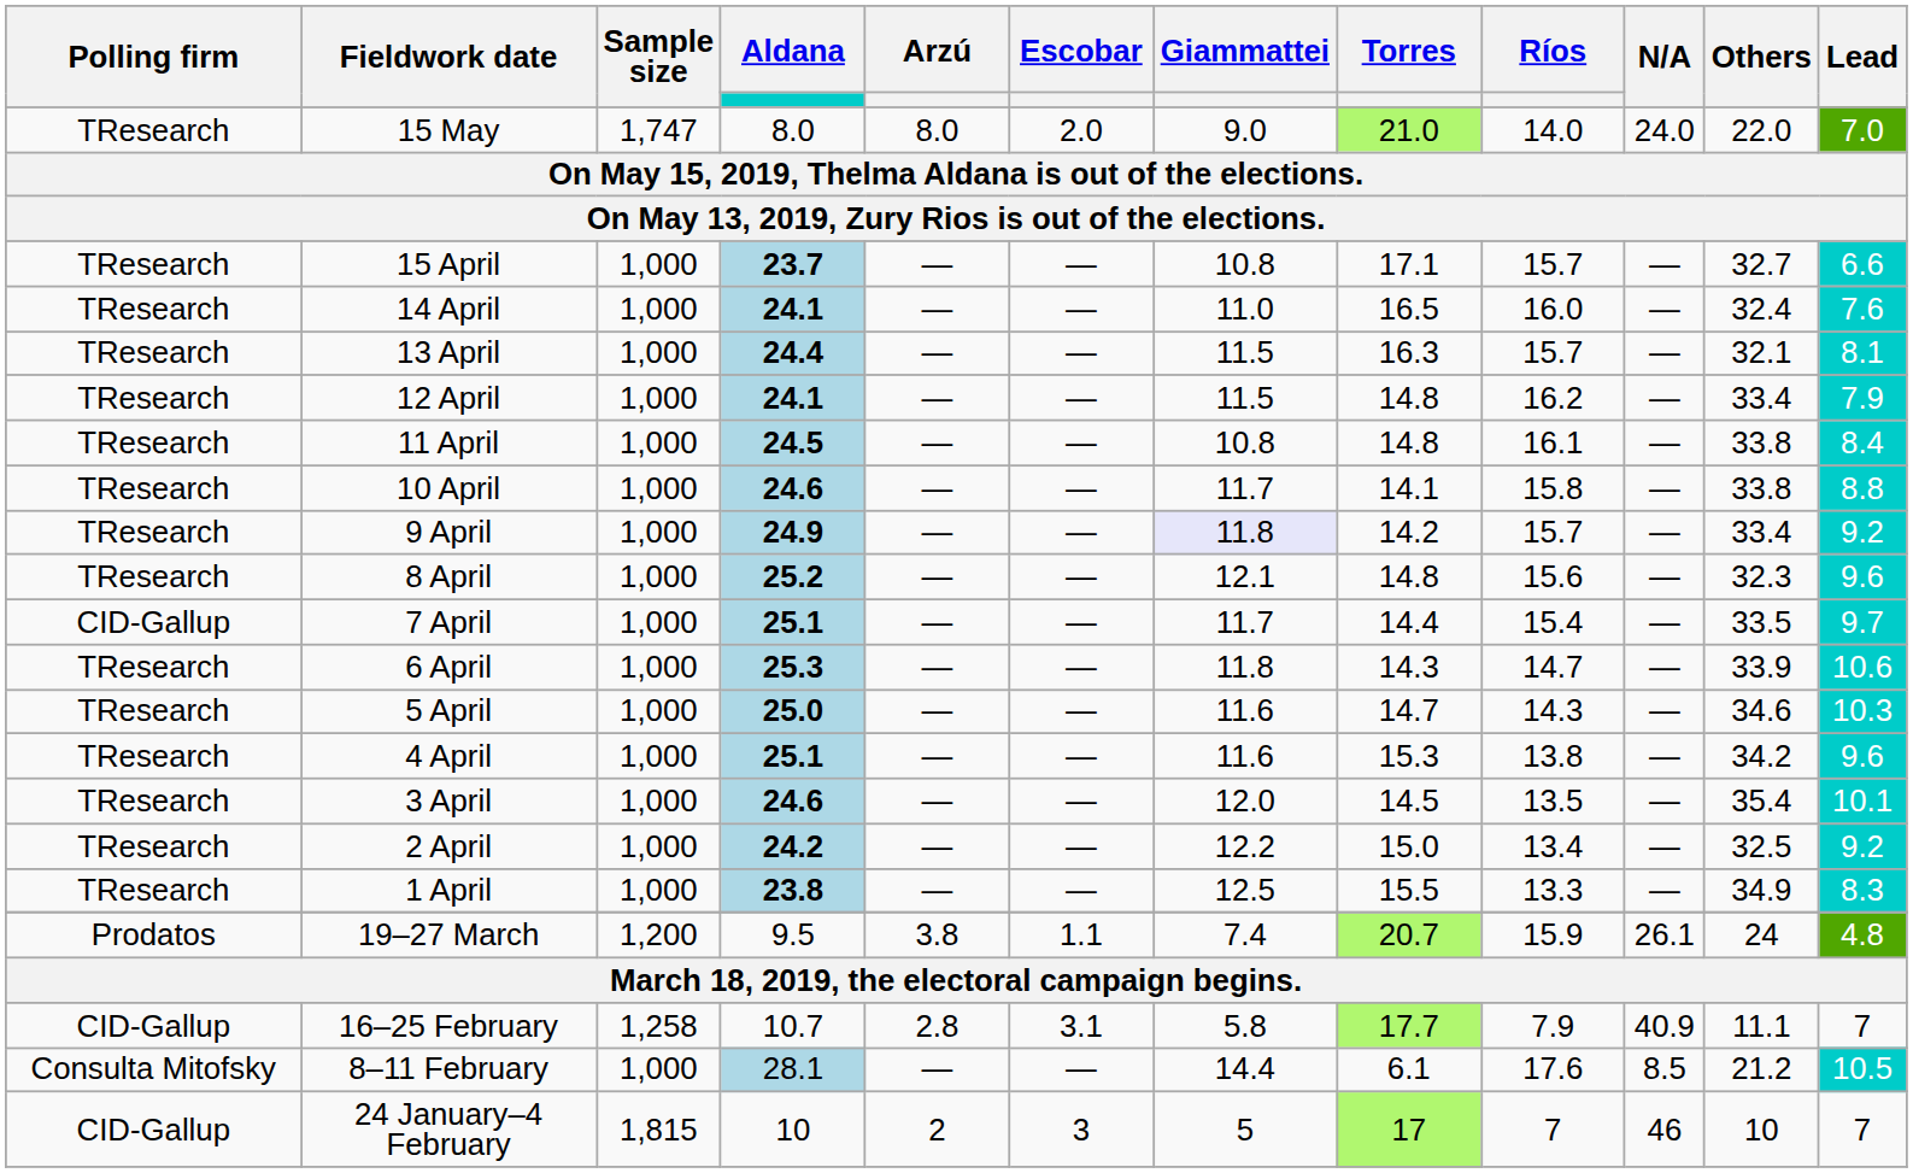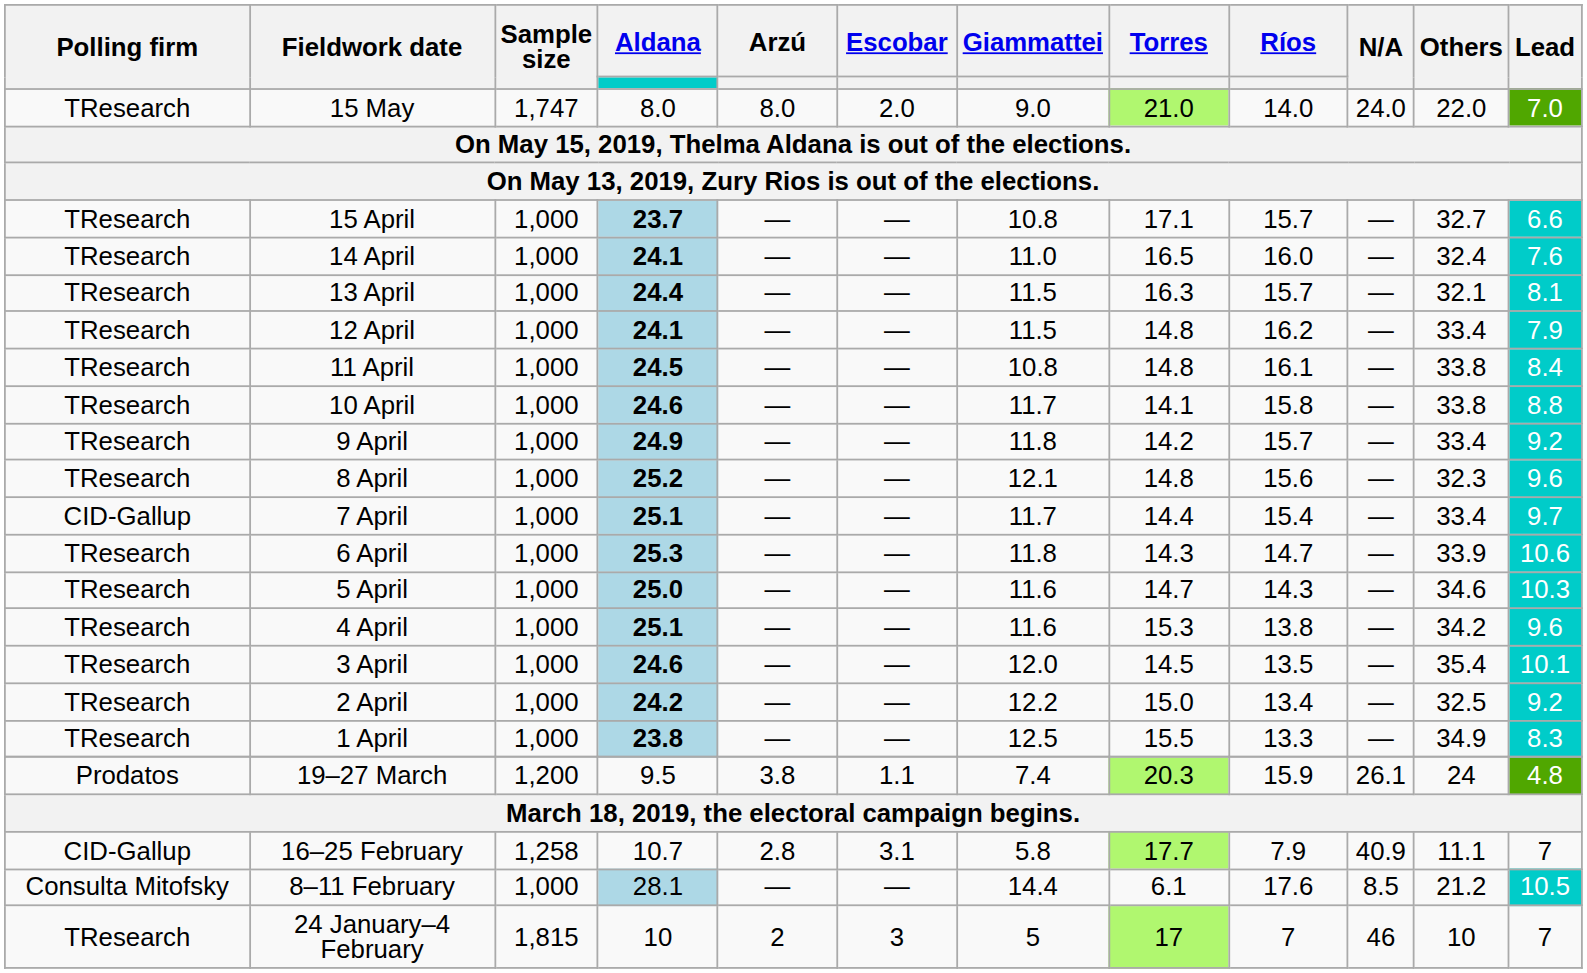9 April | Giammattei: lavender background -> no background
7 April | Others: 33.5 -> 33.4
19–27 March | Torres: 20.7 -> 20.3
24 January–4 February | Polling firm: CID-Gallup -> TResearch
